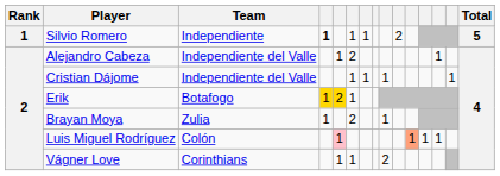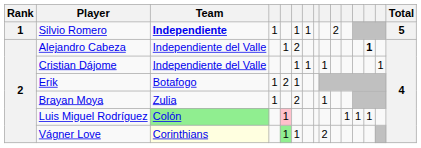Silvio Romero | Team: normal -> bold
Silvio Romero | column 4: bold -> normal
Alejandro Cabeza | column 13: normal -> bold
Erik | column 4: gold background -> no background
Erik | column 5: gold background -> no background
Luis Miguel Rodríguez | Team: no background -> lightgreen background
Luis Miguel Rodríguez | column 11: lightsalmon background -> no background
Vágner Love | Team: no background -> lightyellow background
Vágner Love | column 5: no background -> lightgreen background
